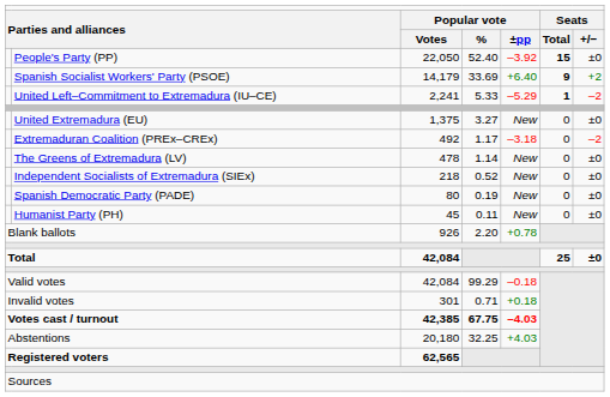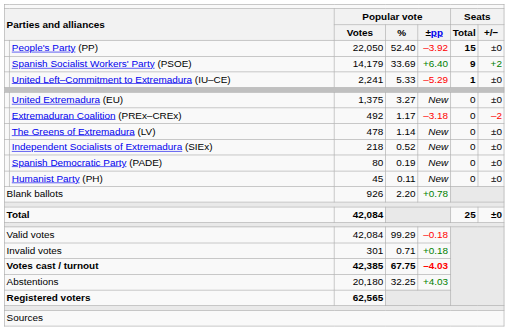United Left–Commitment to Extremadura (IU–CE) | column 7: –2 -> ±0
